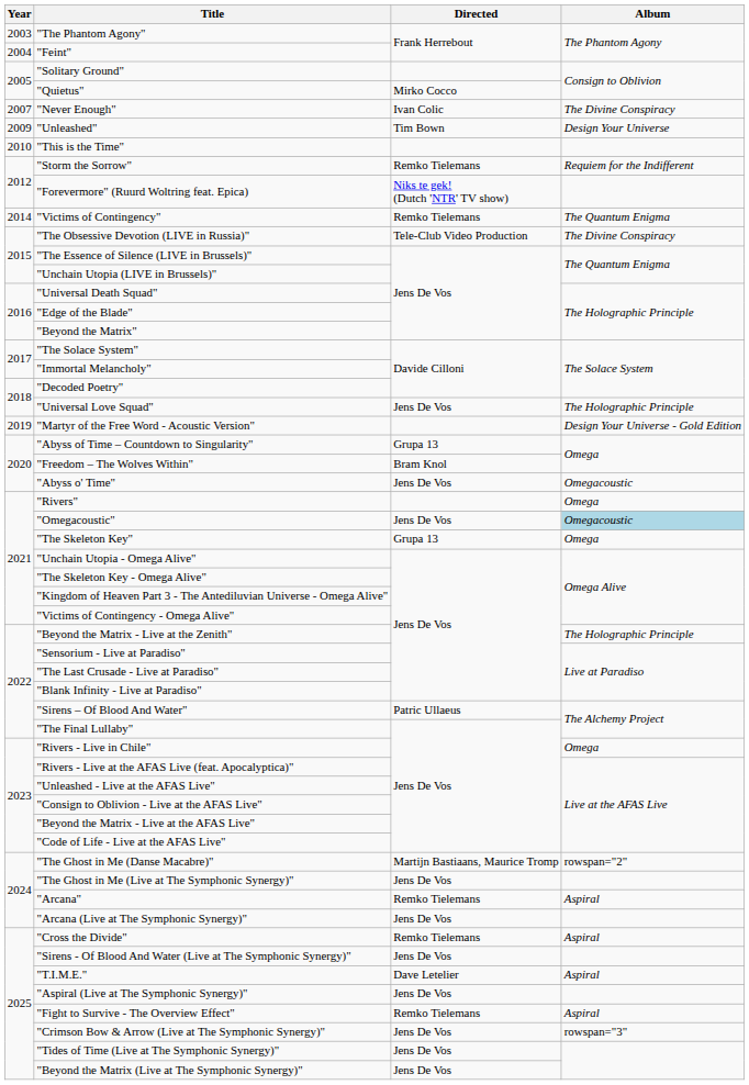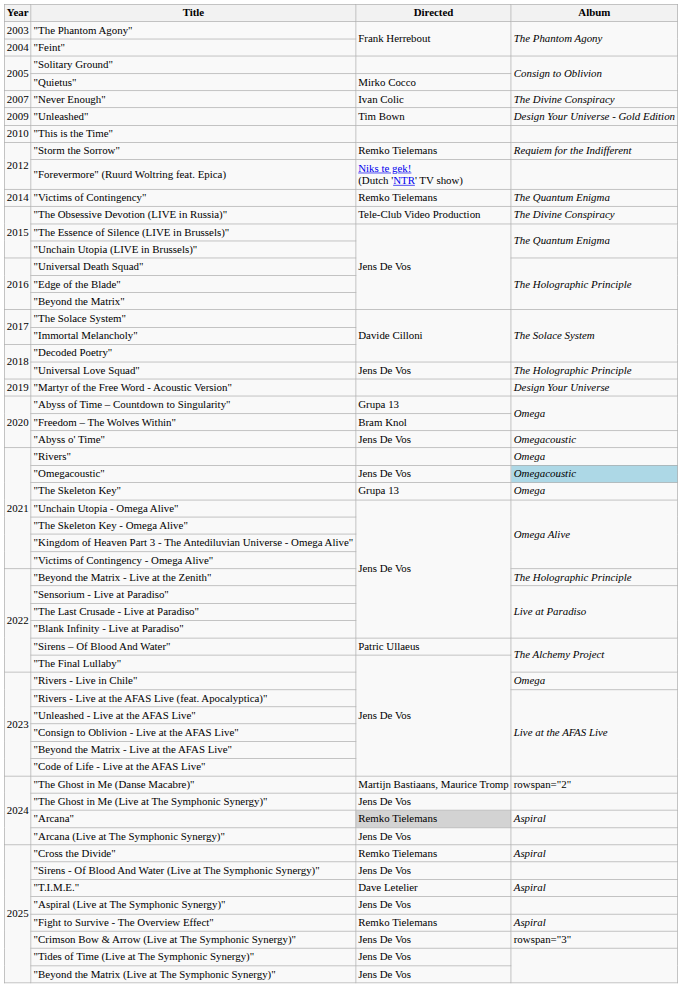"Unleashed" | Album: Design Your Universe -> Design Your Universe - Gold Edition
"Martyr of the Free Word - Acoustic Version" | Album: Design Your Universe - Gold Edition -> Design Your Universe
"Arcana" | Directed: no background -> lightgrey background
